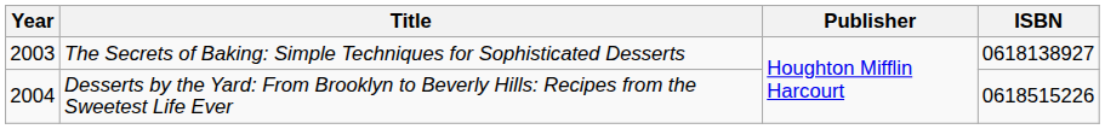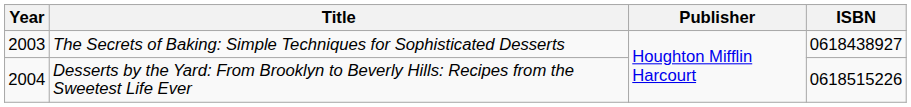row 2 | ISBN: 0618138927 -> 0618438927
